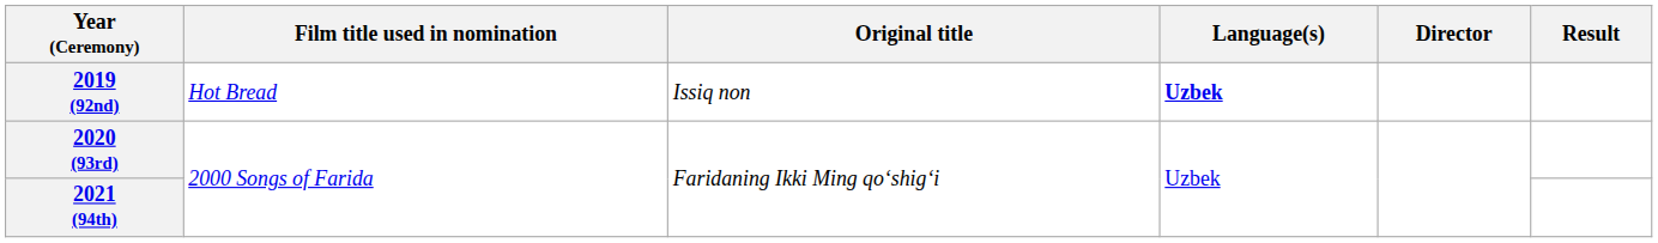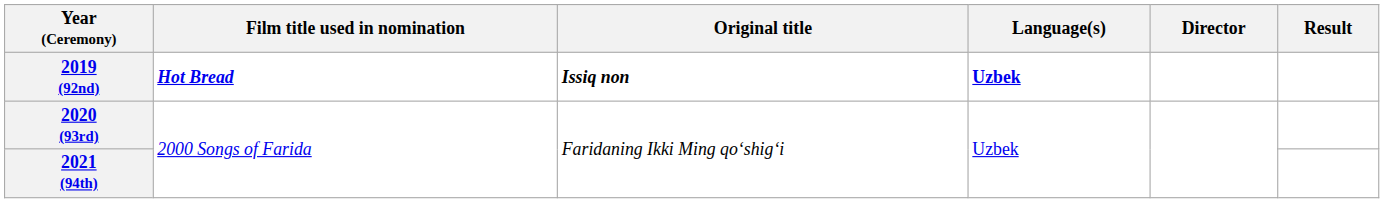2019 (92nd) | Film title used in nomination: normal -> bold
2019 (92nd) | Original title: normal -> bold
